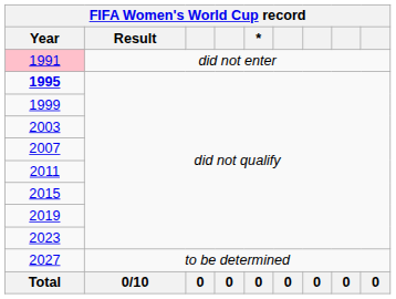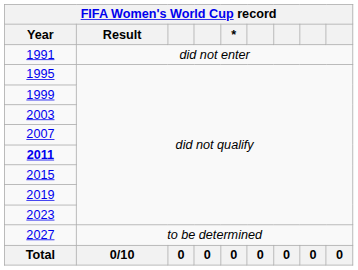1991 | Year: pink background -> no background
1995 | Year: bold -> normal
2011 | Year: normal -> bold
